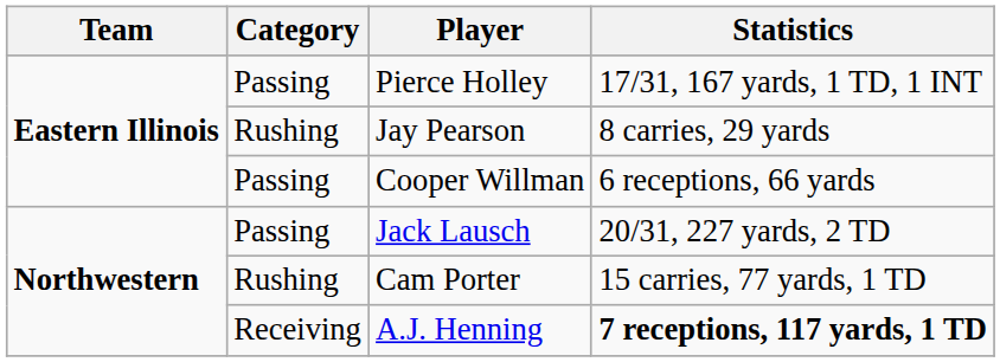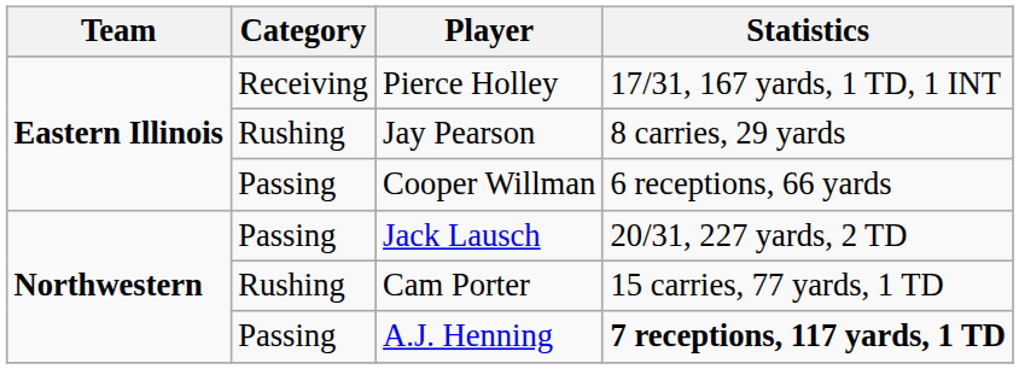Pierce Holley | Category: Passing -> Receiving
A.J. Henning | Category: Receiving -> Passing
